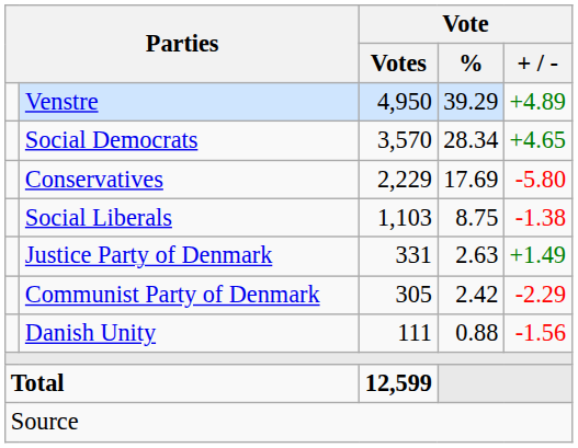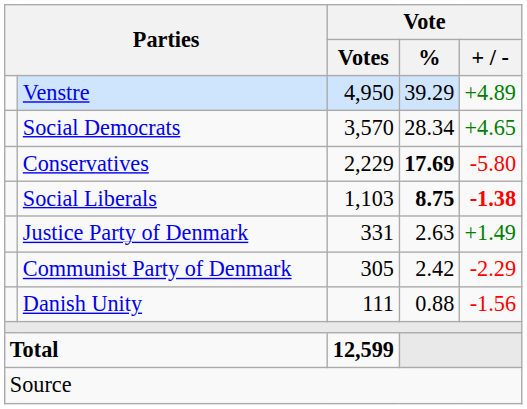Conservatives | Vote / %: normal -> bold
Social Liberals | Vote / %: normal -> bold
Social Liberals | Vote / + / -: normal -> bold
